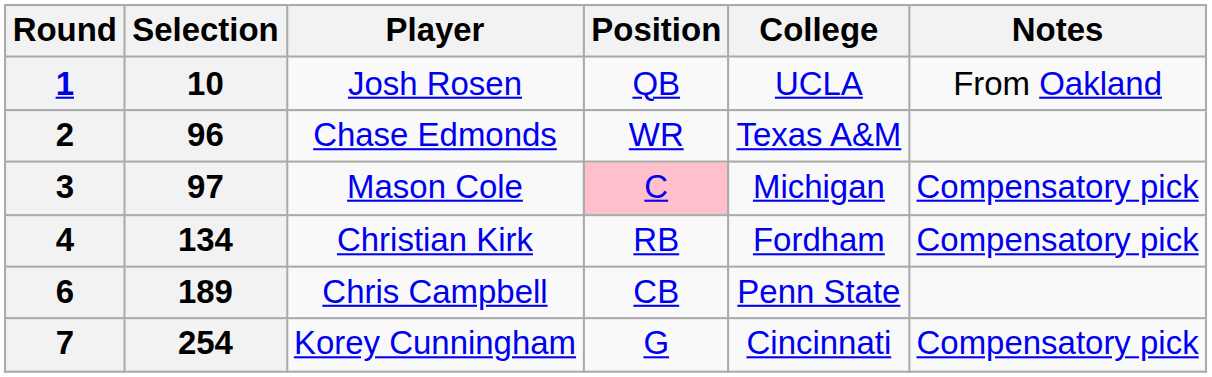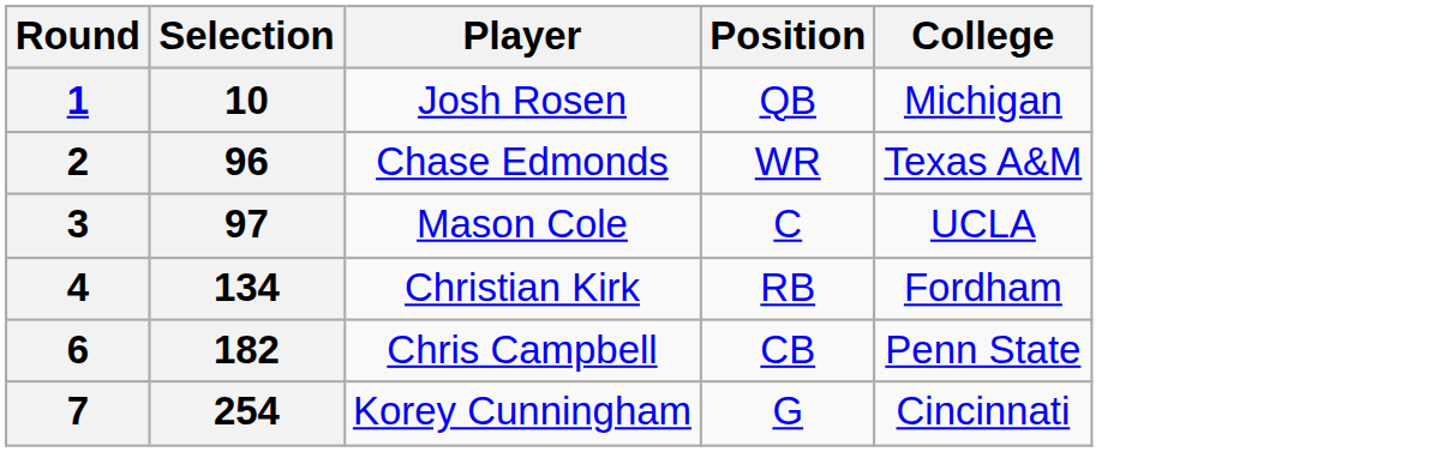- column: Notes | From Oakland | Compensatory pick | Compensatory pick | Compensatory pick
1 | College: UCLA -> Michigan
3 | Position: pink background -> no background
3 | College: Michigan -> UCLA
6 | Selection: 189 -> 182
